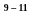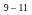row 1 | column 1: bold -> normal
